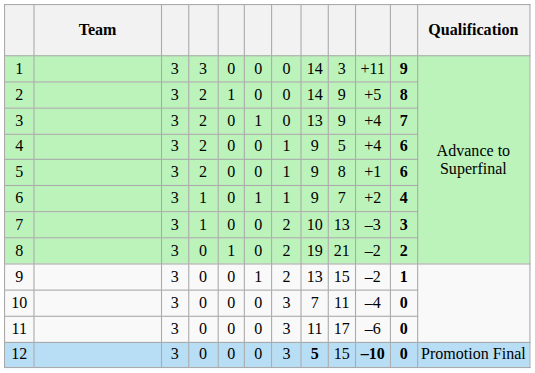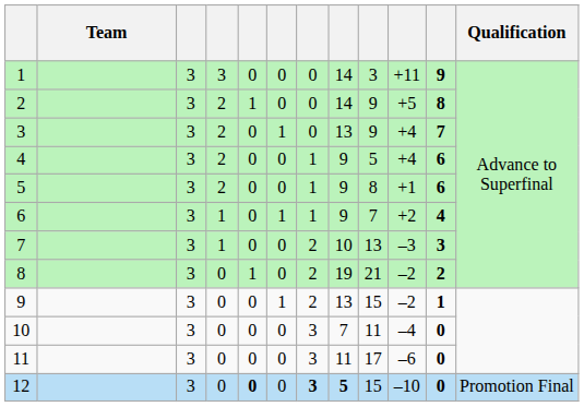12 | column 5: normal -> bold
12 | column 7: normal -> bold
12 | column 10: bold -> normal
